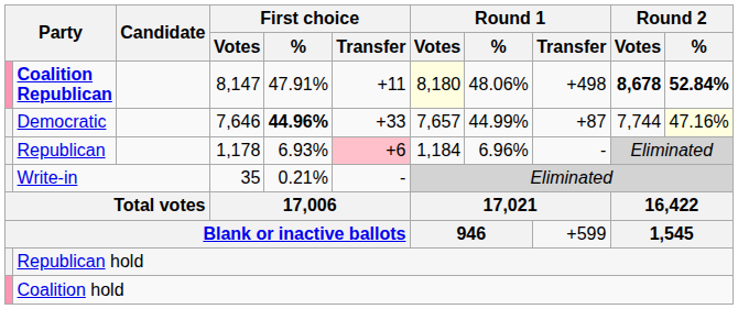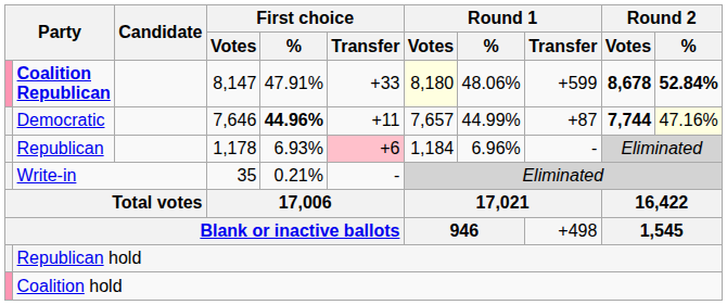Coalition Republican | First choice / Transfer: +11 -> +33
Coalition Republican | Round 1 / Transfer: +498 -> +599
Democratic | First choice / Transfer: +33 -> +11
Democratic | Round 2 / Votes: normal -> bold
Blank or inactive ballots | Round 1 / Transfer: +599 -> +498
